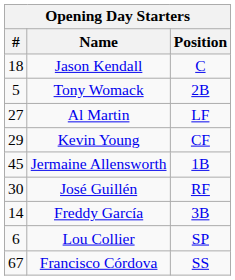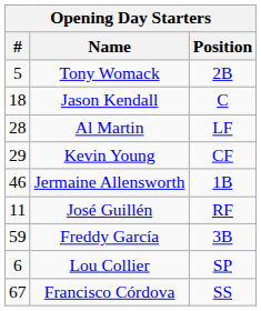rows swapped: Tony Womack <-> Jason Kendall
Al Martin | #: 27 -> 28
Jermaine Allensworth | #: 45 -> 46
José Guillén | #: 30 -> 11
Freddy García | #: 14 -> 59
